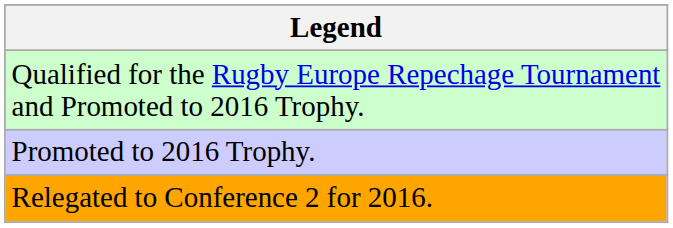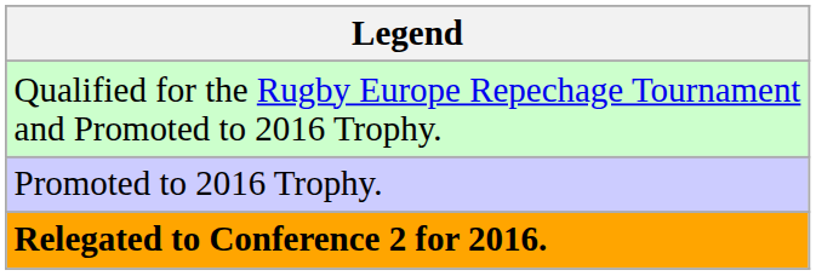row 4 | column 1: normal -> bold
